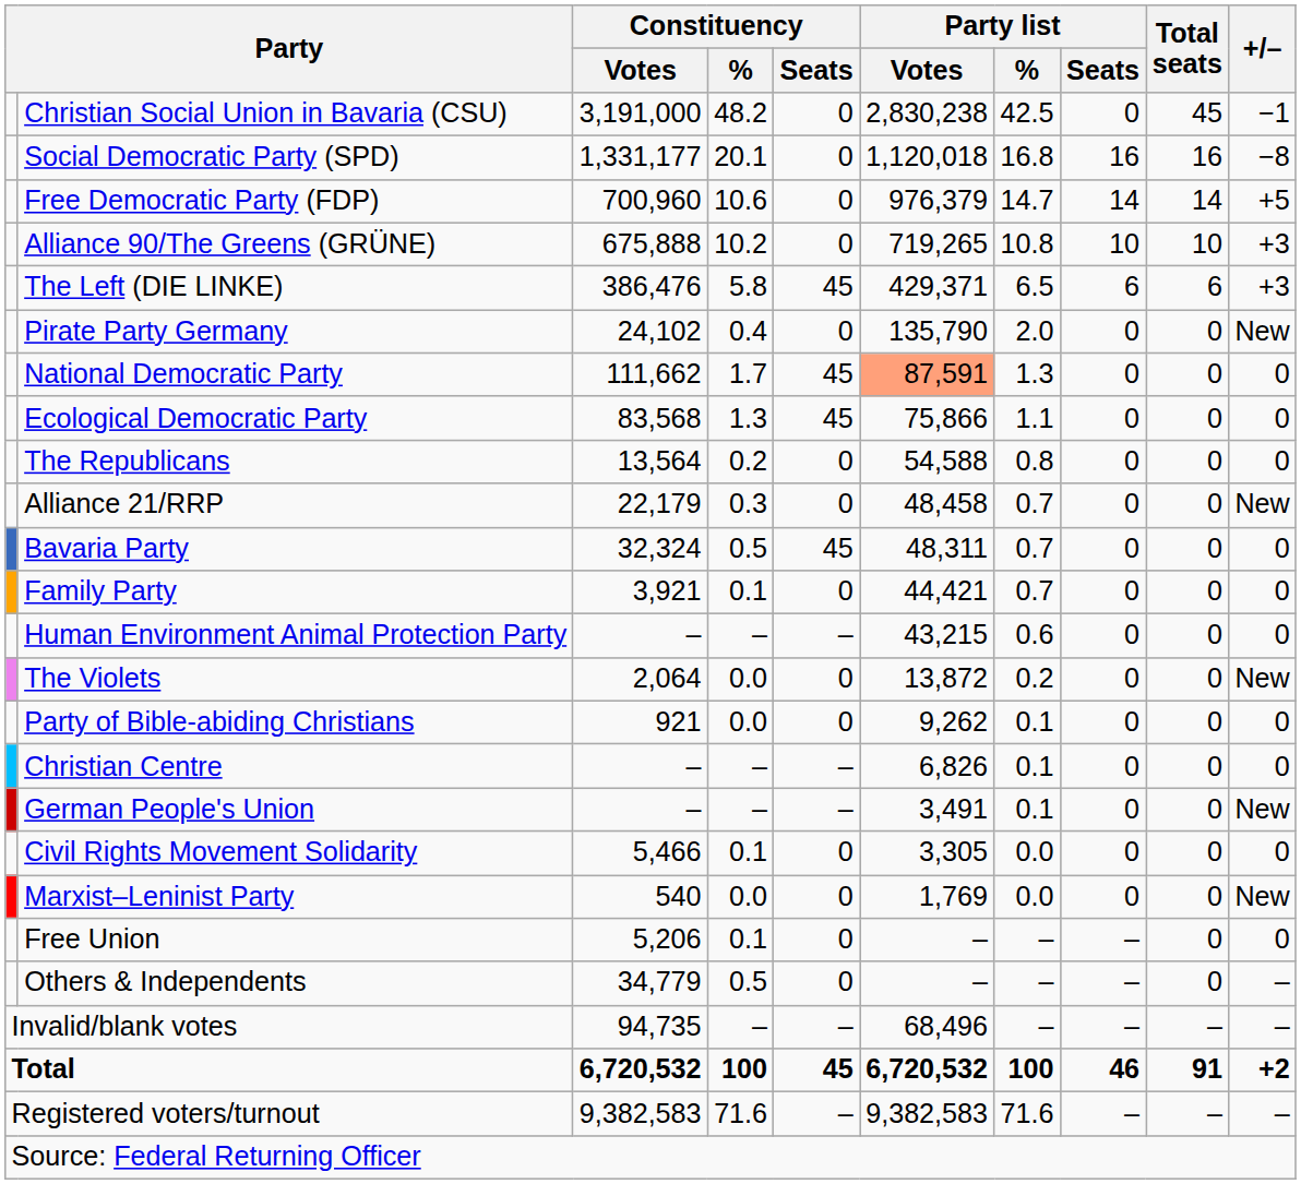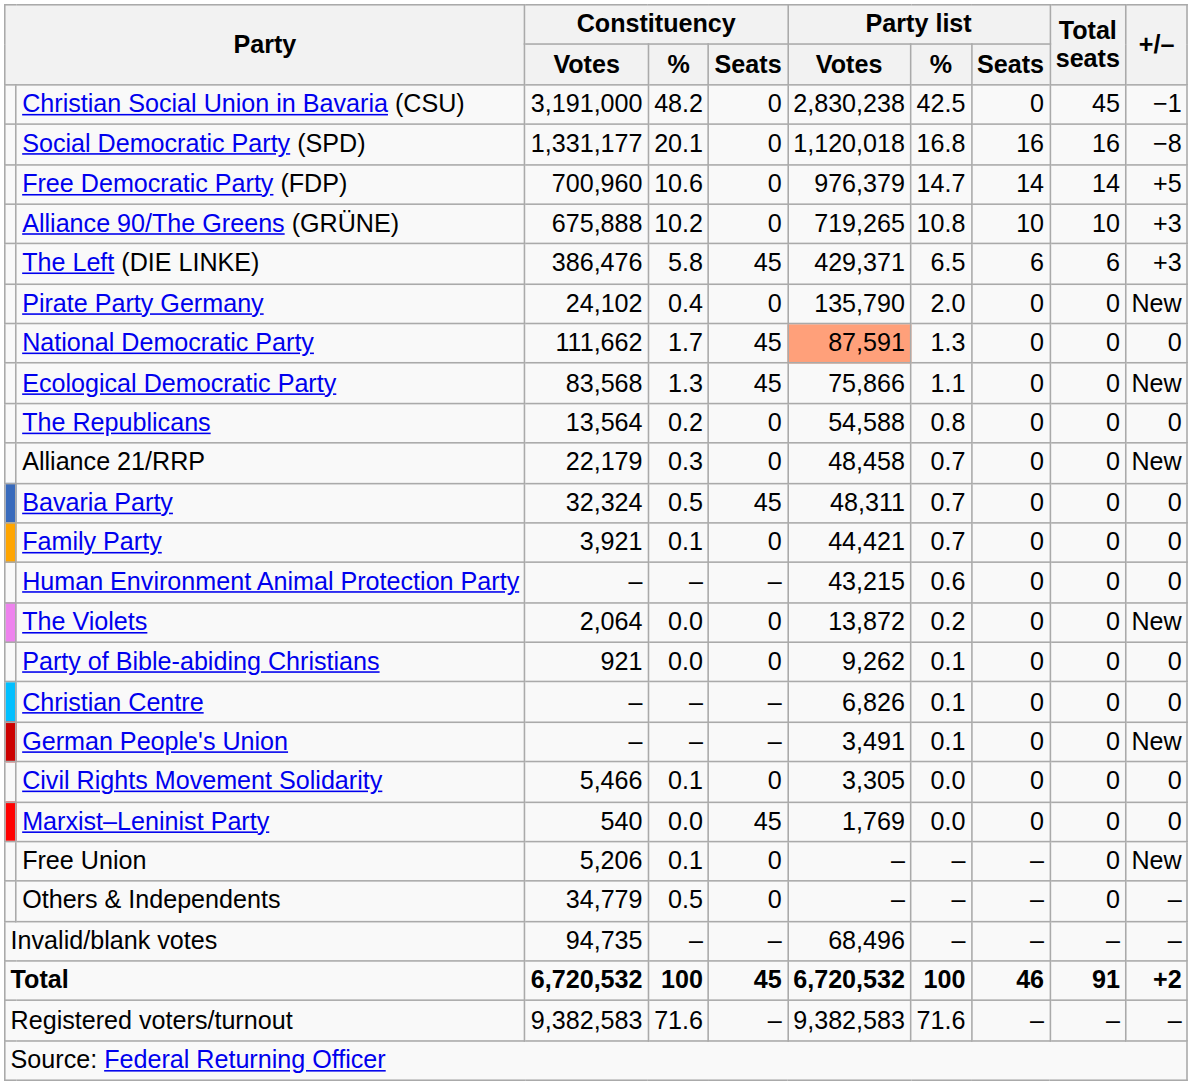Ecological Democratic Party | +/–: 0 -> New
Marxist–Leninist Party | Constituency / Seats: 0 -> 45
Marxist–Leninist Party | +/–: New -> 0
Free Union | +/–: 0 -> New
